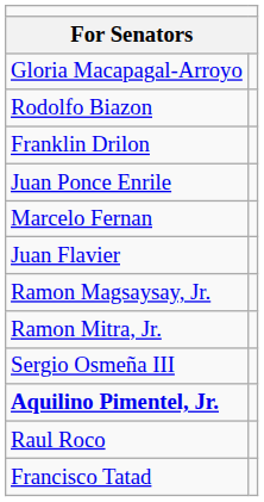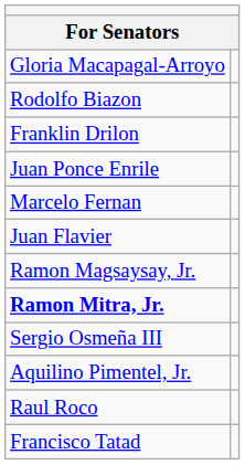Ramon Mitra, Jr. | column 1: normal -> bold
Aquilino Pimentel, Jr. | column 1: bold -> normal
